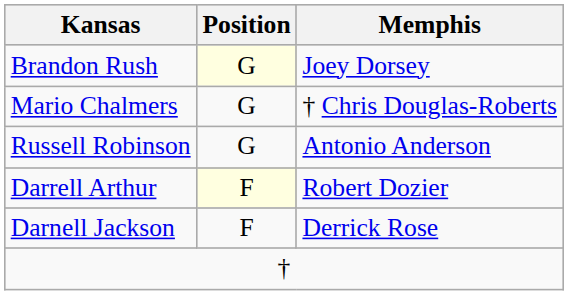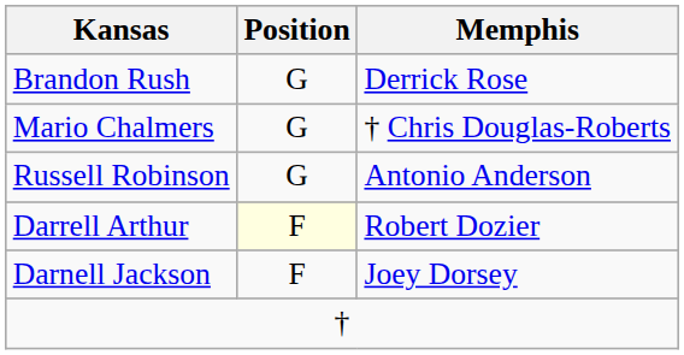Brandon Rush | Position: lightyellow background -> no background
Brandon Rush | Memphis: Joey Dorsey -> Derrick Rose
Darnell Jackson | Memphis: Derrick Rose -> Joey Dorsey
